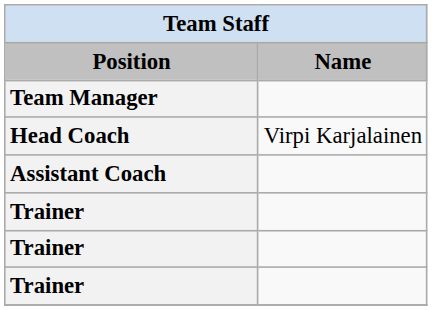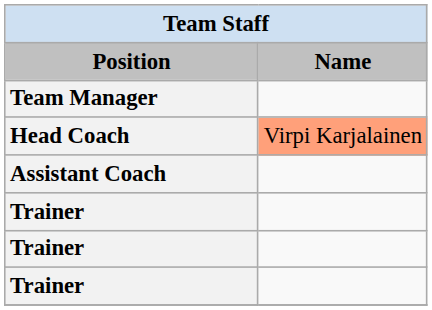row 4 | Name: no background -> lightsalmon background
